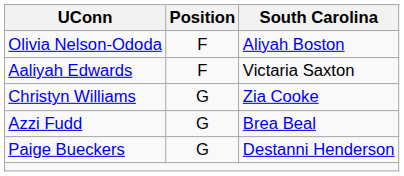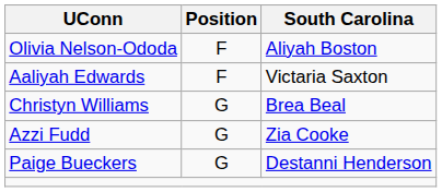Christyn Williams | South Carolina: Zia Cooke -> Brea Beal
Azzi Fudd | South Carolina: Brea Beal -> Zia Cooke
